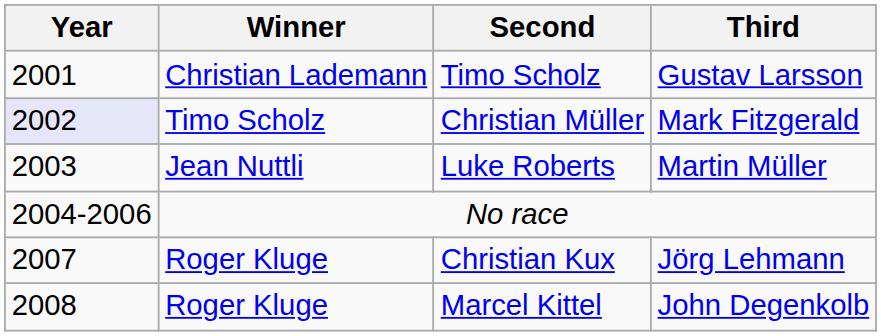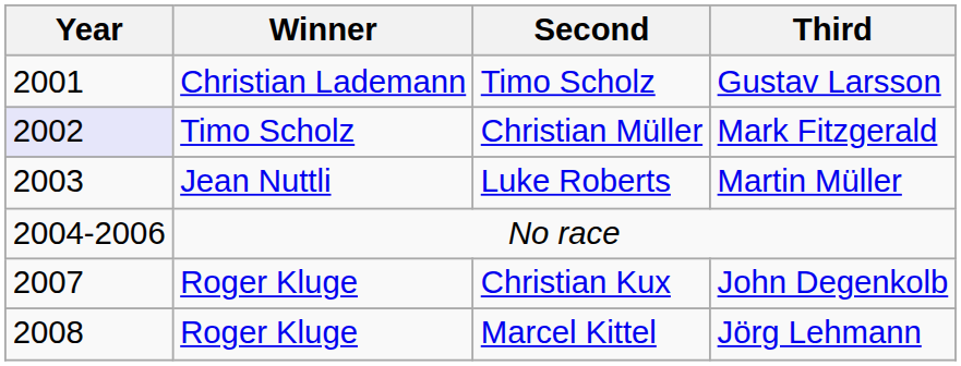Christian Kux | Third: Jörg Lehmann -> John Degenkolb
Marcel Kittel | Third: John Degenkolb -> Jörg Lehmann
